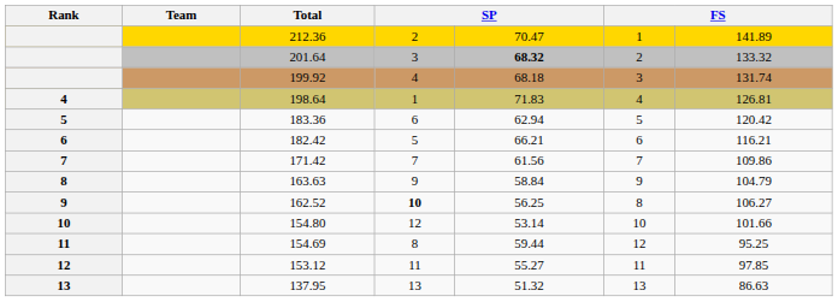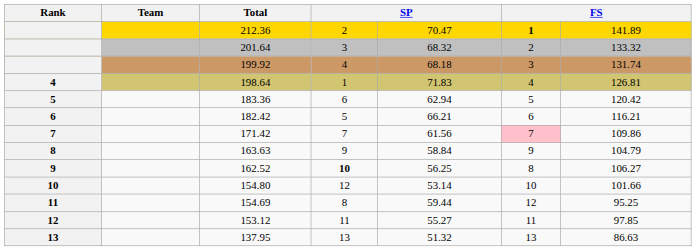212.36 | column 6: normal -> bold
201.64 | column 5: bold -> normal
171.42 | column 6: no background -> pink background
